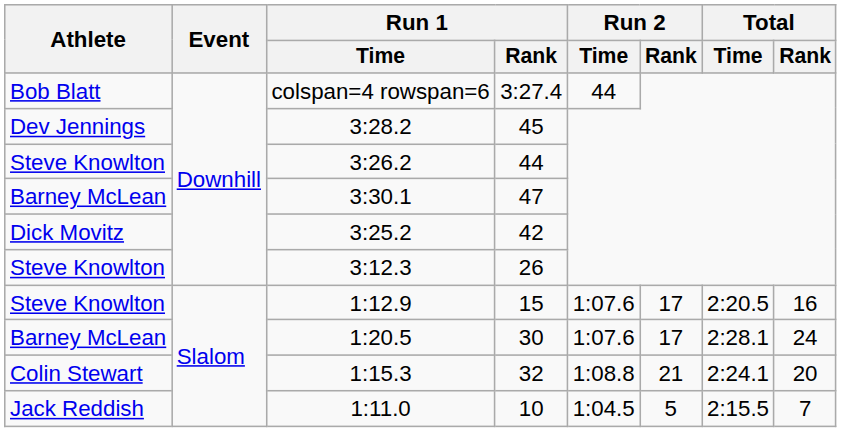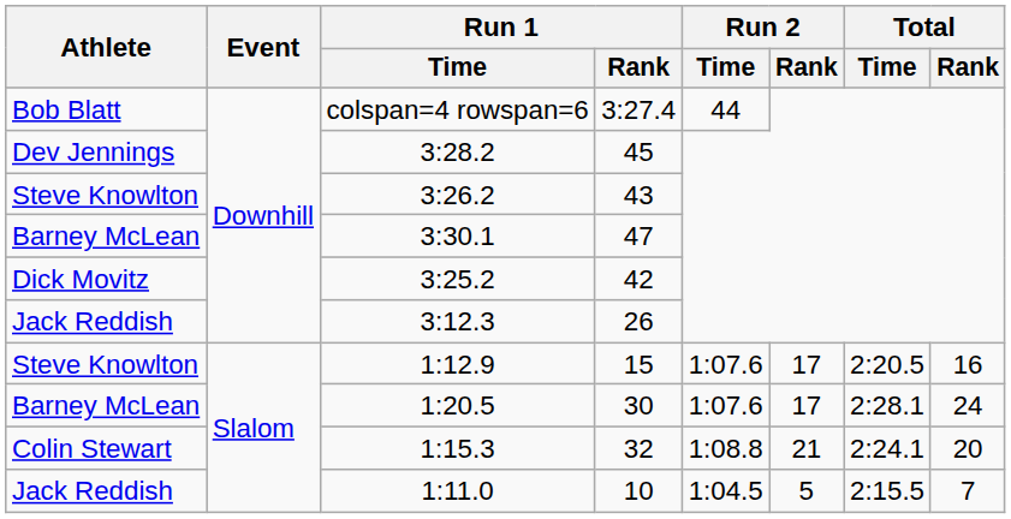3:26.2 | Run 1 / Rank: 44 -> 43
3:12.3 | Athlete: Steve Knowlton -> Jack Reddish
